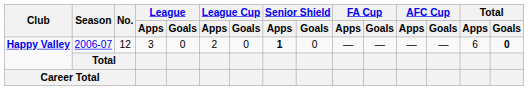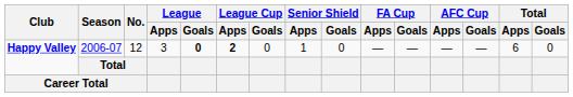Happy Valley / 2006-07 | League / Goals: normal -> bold
Happy Valley / 2006-07 | League Cup / Apps: normal -> bold
Happy Valley / 2006-07 | Senior Shield / Apps: bold -> normal
Happy Valley / 2006-07 | Total / Goals: bold -> normal
